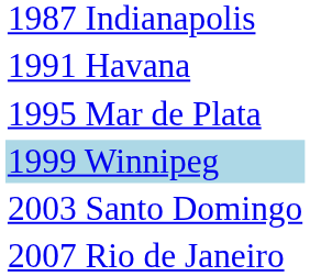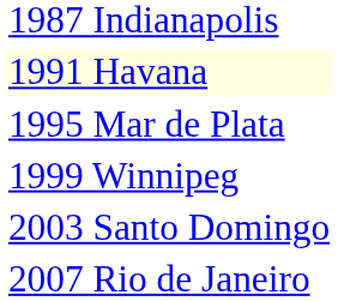1991 Havana | column 1: no background -> lightyellow background
1999 Winnipeg | column 1: lightblue background -> no background
